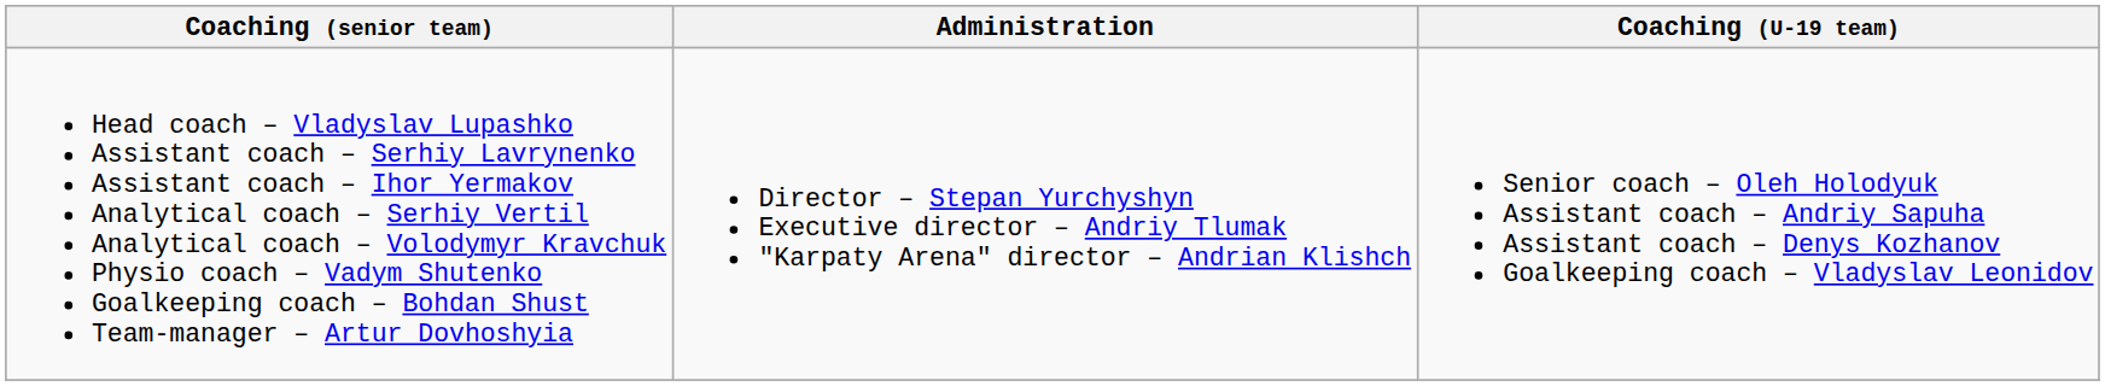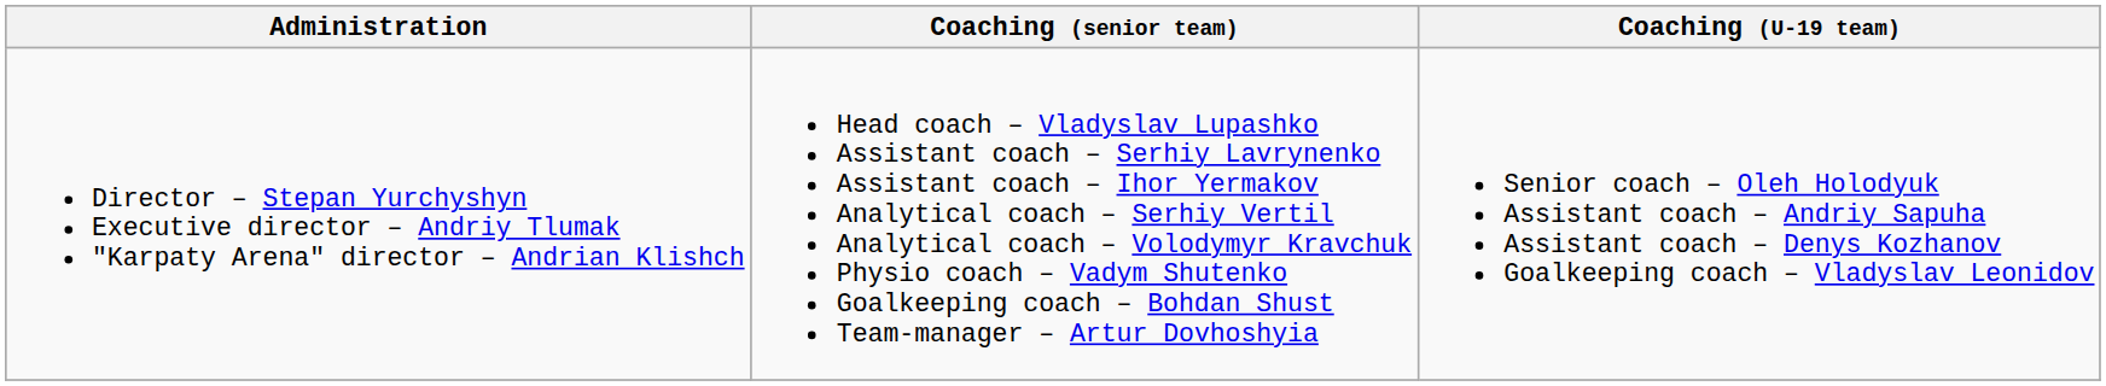columns swapped: Administration <-> Coaching (senior team)
